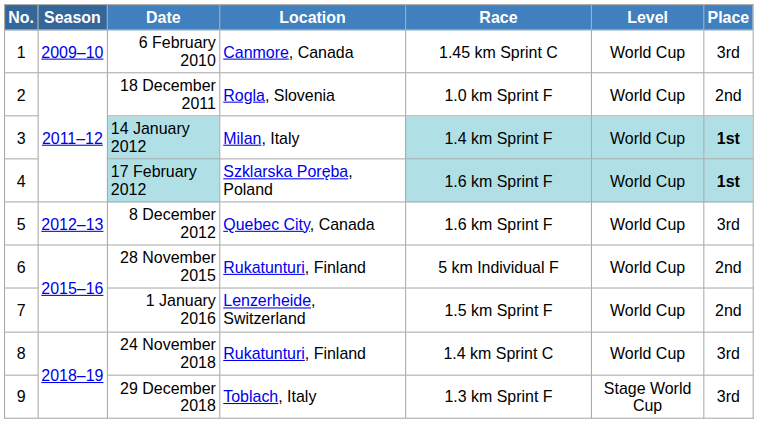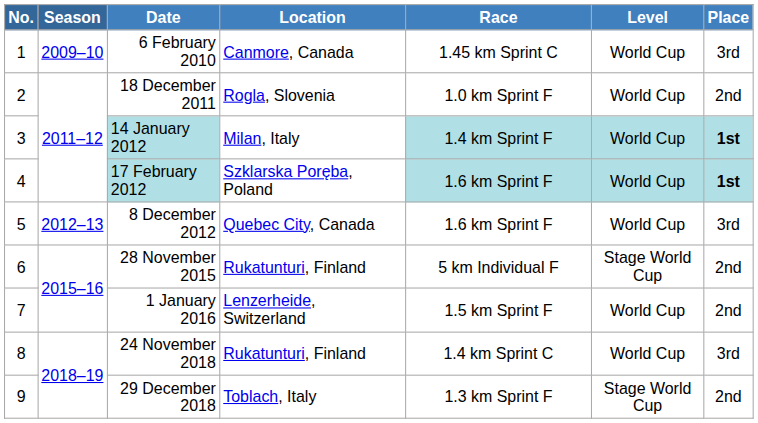28 November 2015 | Level: World Cup -> Stage World Cup
29 December 2018 | Place: 3rd -> 2nd
